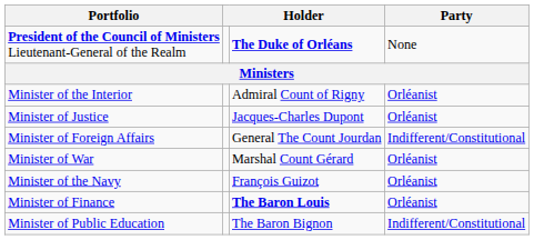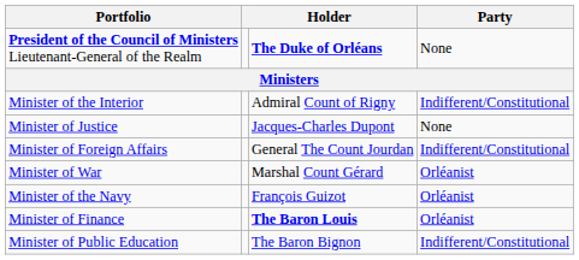Minister of the Interior | Party: Orléanist -> Indifferent/Constitutional
Minister of Justice | Party: Orléanist -> None
